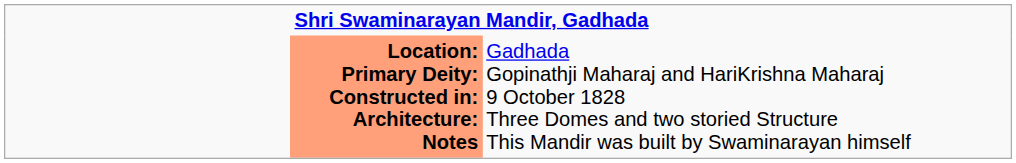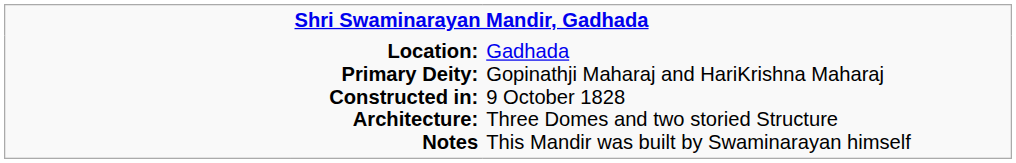Location: Primary Deity: Constructed in: Architecture: Notes | column 2: lightsalmon background -> no background
